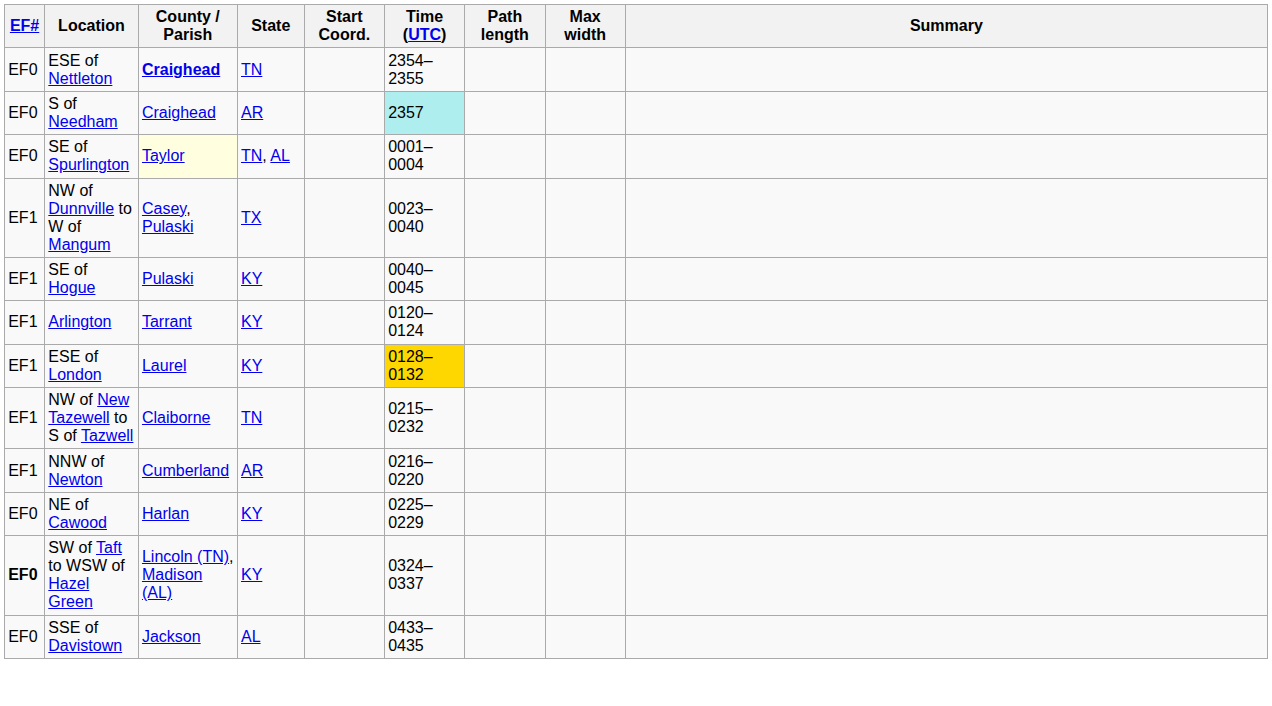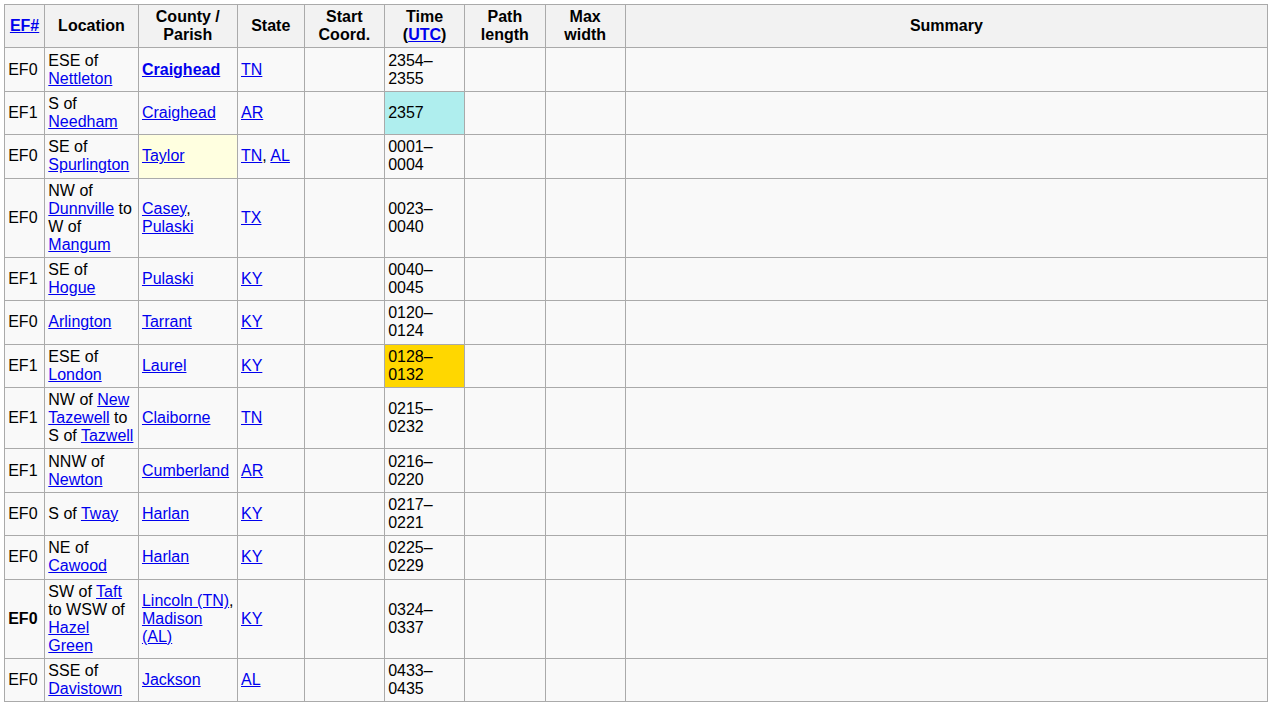S of Needham | EF#: EF0 -> EF1
NW of Dunnville to W of Mangum | EF#: EF1 -> EF0
Arlington | EF#: EF1 -> EF0
+ row: EF0 | S of Tway | Harlan | KY | 0217–0221
